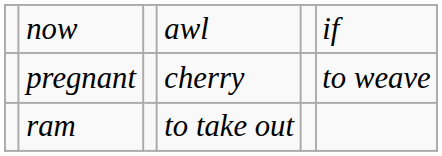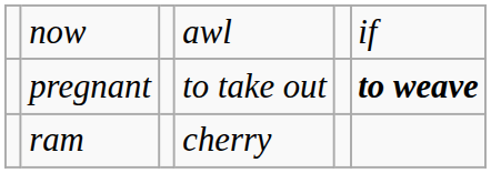pregnant | column 4: cherry -> to take out
pregnant | column 6: normal -> bold
ram | column 4: to take out -> cherry
